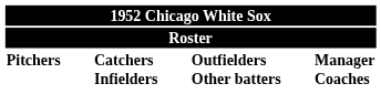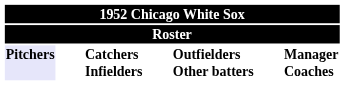Pitchers | column 1: no background -> lavender background
